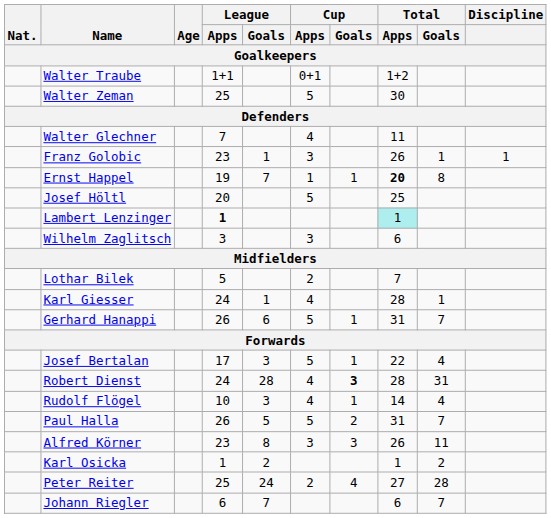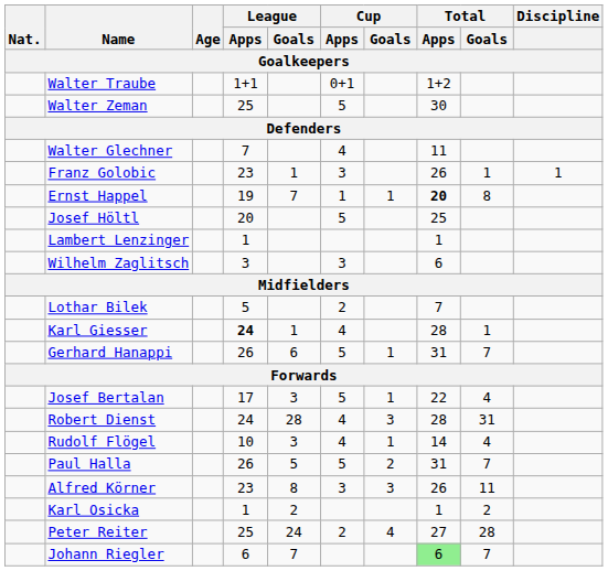Lambert Lenzinger | League / Apps: bold -> normal
Lambert Lenzinger | Total / Apps: paleturquoise background -> no background
Karl Giesser | League / Apps: normal -> bold
Robert Dienst | Cup / Goals: bold -> normal
Johann Riegler | Total / Apps: no background -> lightgreen background
